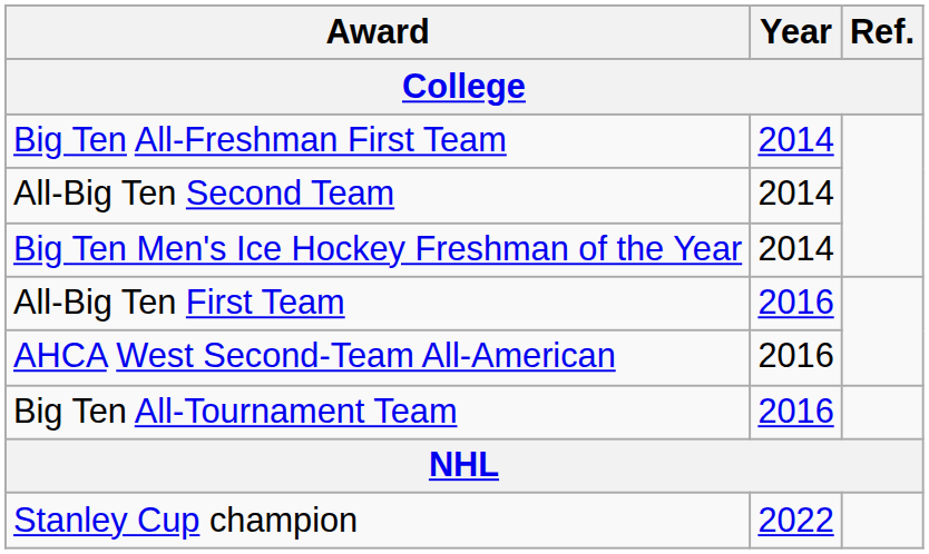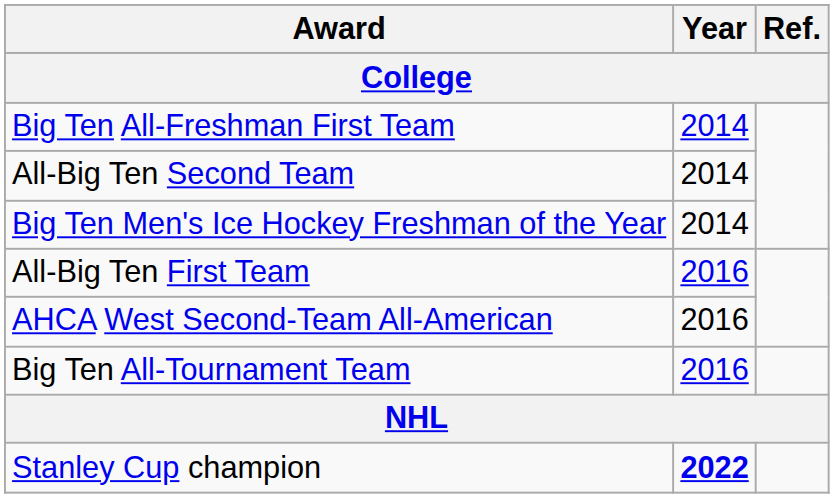Stanley Cup champion | Year: normal -> bold
